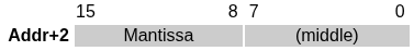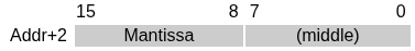Addr+2 | column 1: bold -> normal
